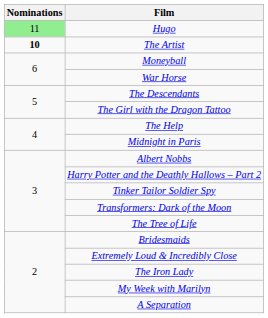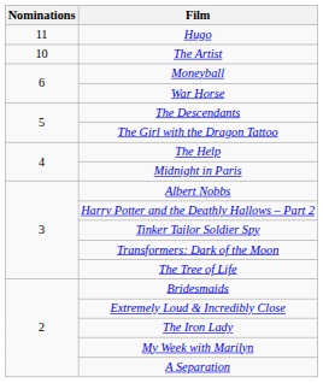Hugo | Nominations: lightgreen background -> no background
The Artist | Nominations: bold -> normal
